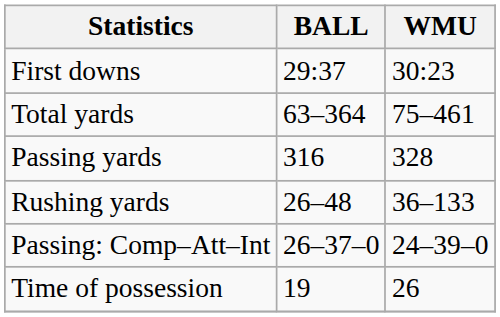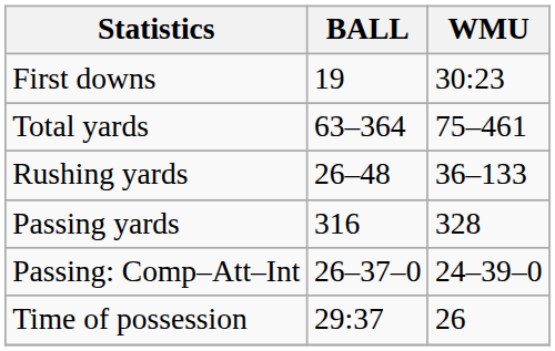First downs | BALL: 29:37 -> 19
rows swapped: Rushing yards <-> Passing yards
Time of possession | BALL: 19 -> 29:37
